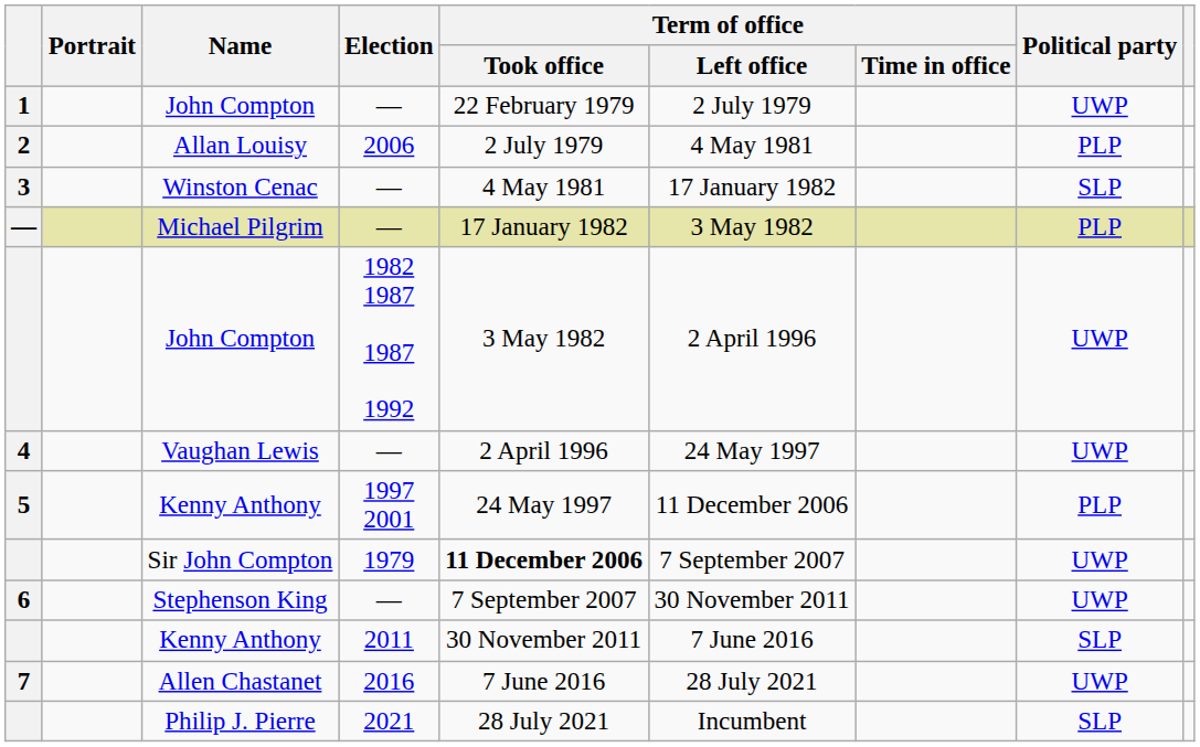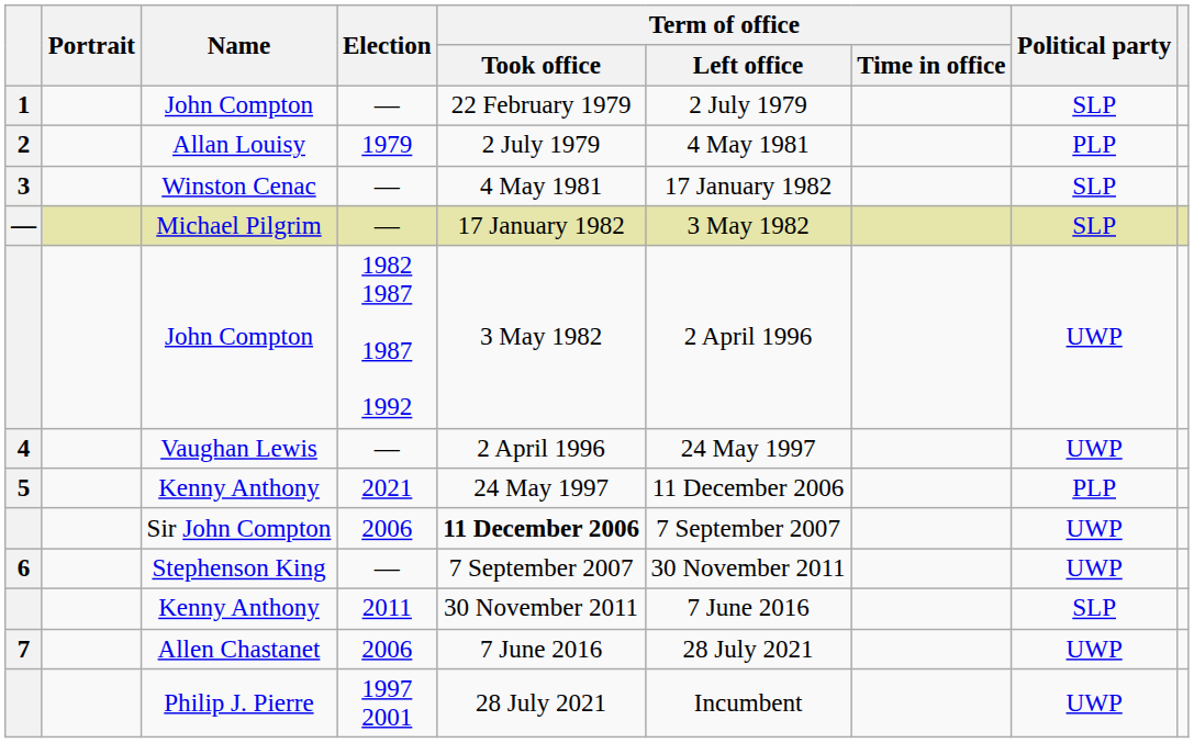1 / John Compton | Political party: UWP -> SLP
Allan Louisy | Election: 2006 -> 1979
Michael Pilgrim | Political party: PLP -> SLP
5 / Kenny Anthony | Election: 1997 2001 -> 2021
Sir John Compton | Election: 1979 -> 2006
Allen Chastanet | Election: 2016 -> 2006
Philip J. Pierre | Election: 2021 -> 1997 2001
Philip J. Pierre | Political party: SLP -> UWP
